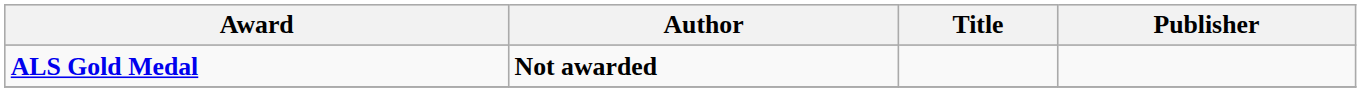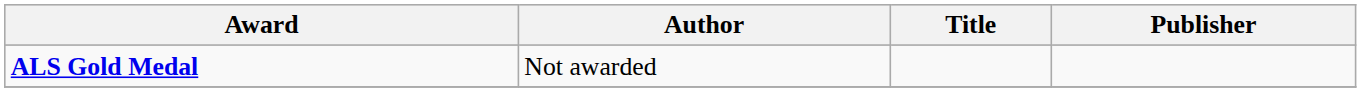ALS Gold Medal | Author: bold -> normal
